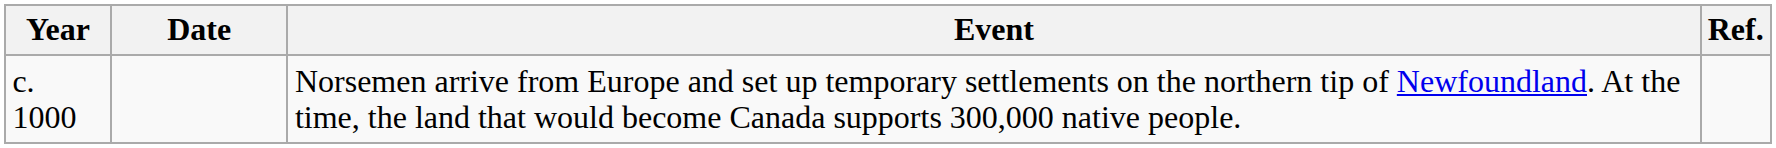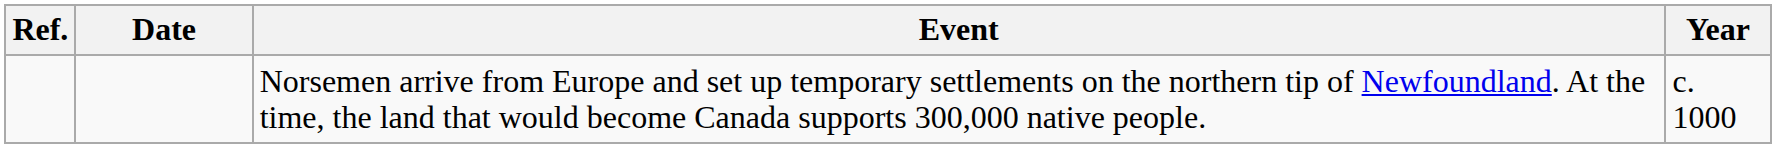columns swapped: Year <-> Ref.
